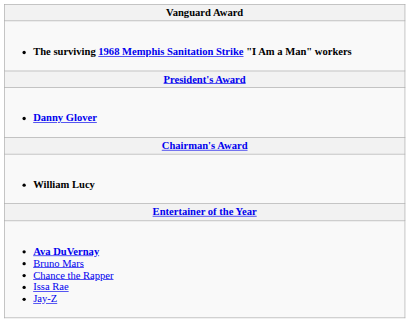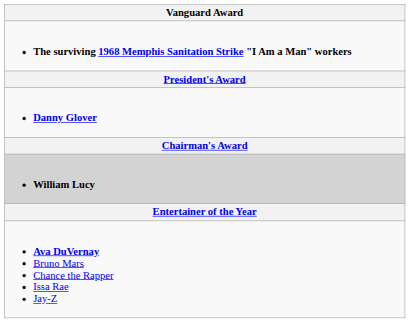row 6 | column 1: no background -> lightgrey background
